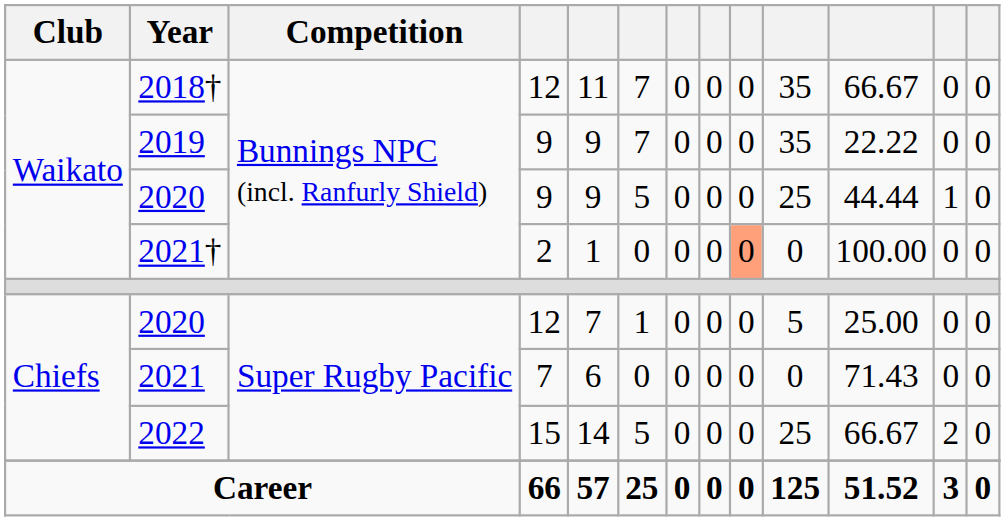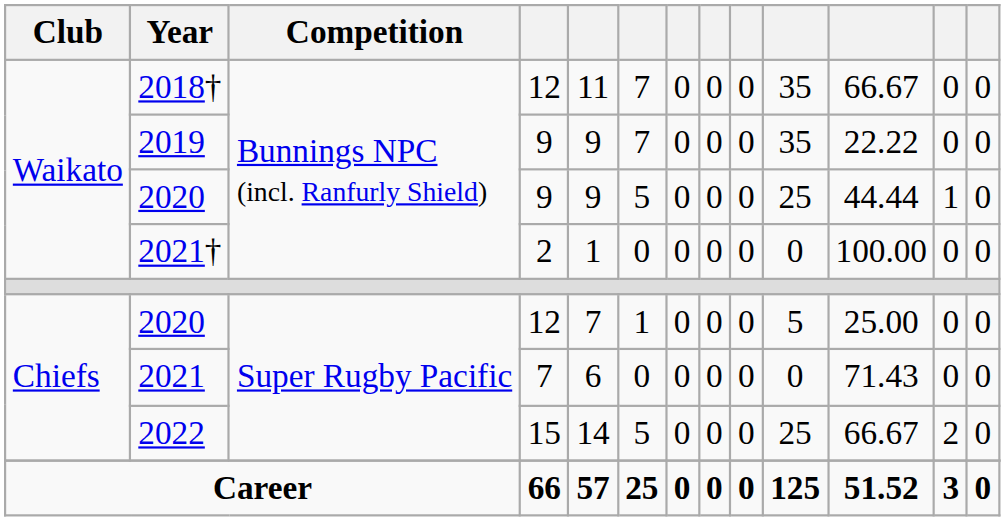2021† | column 9: lightsalmon background -> no background
